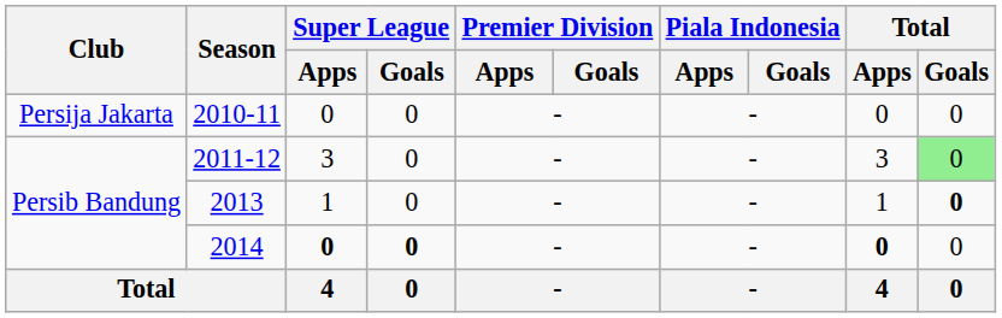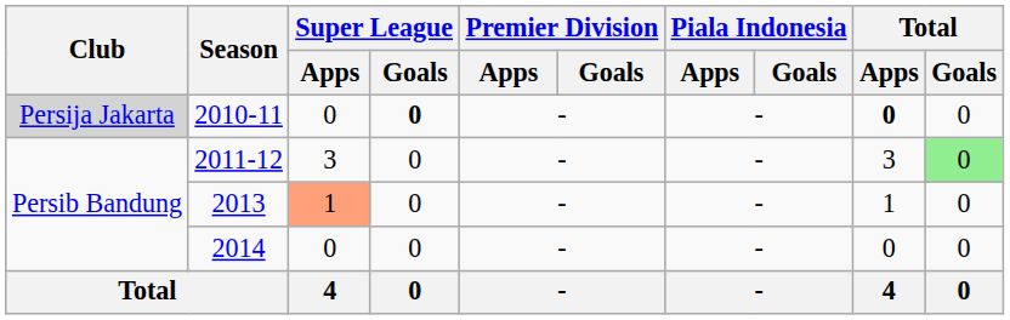2010-11 | Club: no background -> lightgrey background
2010-11 | Super League / Goals: normal -> bold
2010-11 | Total / Apps: normal -> bold
2013 | Super League / Apps: no background -> lightsalmon background
2013 | Total / Goals: bold -> normal
2014 | Super League / Apps: bold -> normal
2014 | Super League / Goals: bold -> normal
2014 | Total / Apps: bold -> normal
